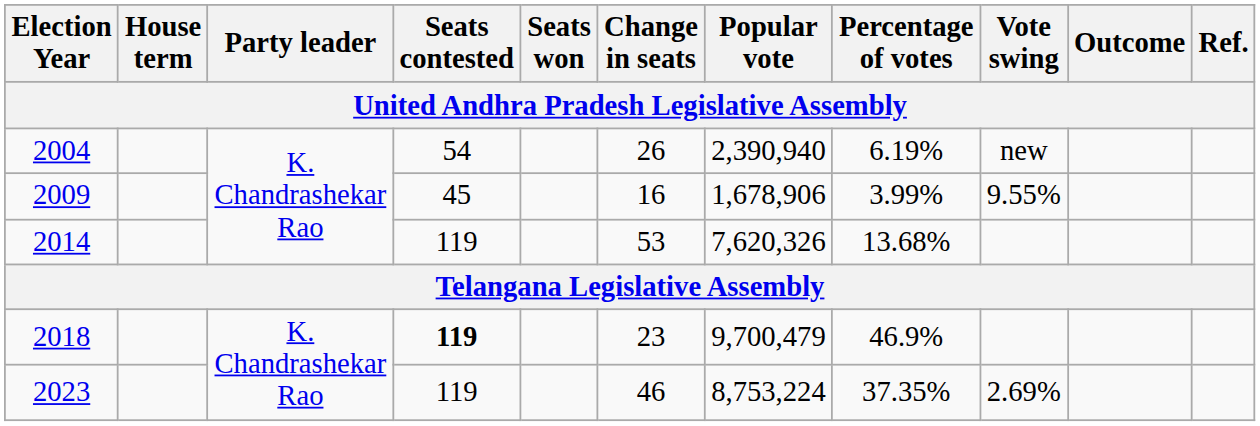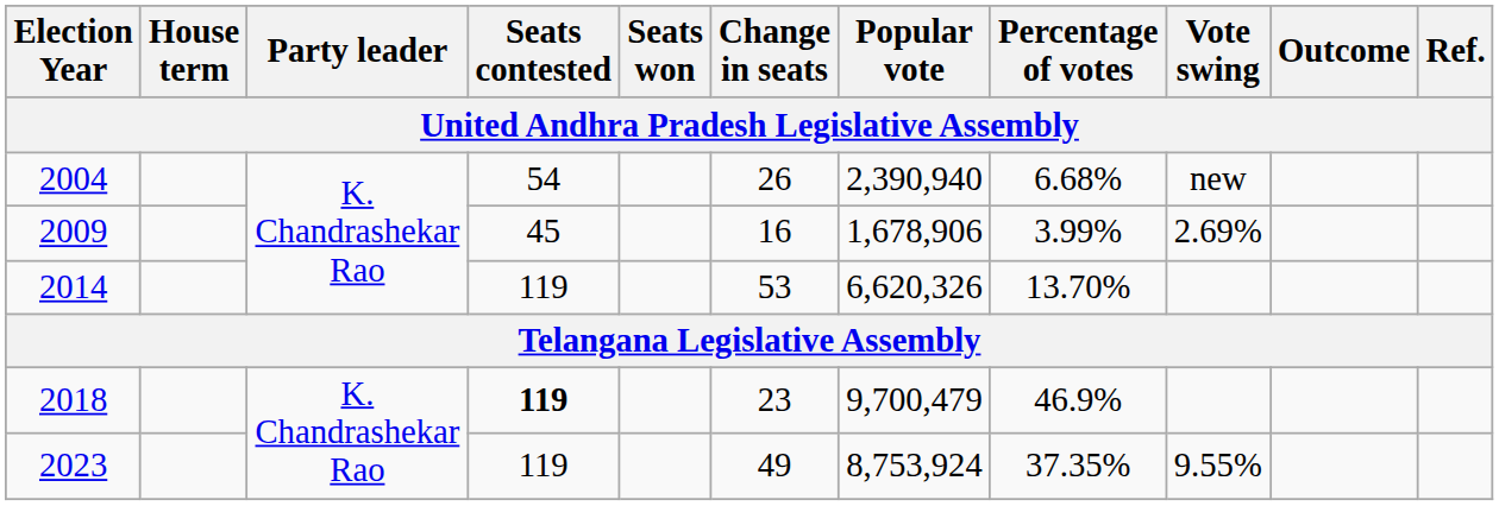2004 | Percentage of votes: 6.19% -> 6.68%
2009 | Vote swing: 9.55% -> 2.69%
2014 | Popular vote: 7,620,326 -> 6,620,326
2014 | Percentage of votes: 13.68% -> 13.70%
2023 | Change in seats: 46 -> 49
2023 | Popular vote: 8,753,224 -> 8,753,924
2023 | Vote swing: 2.69% -> 9.55%
